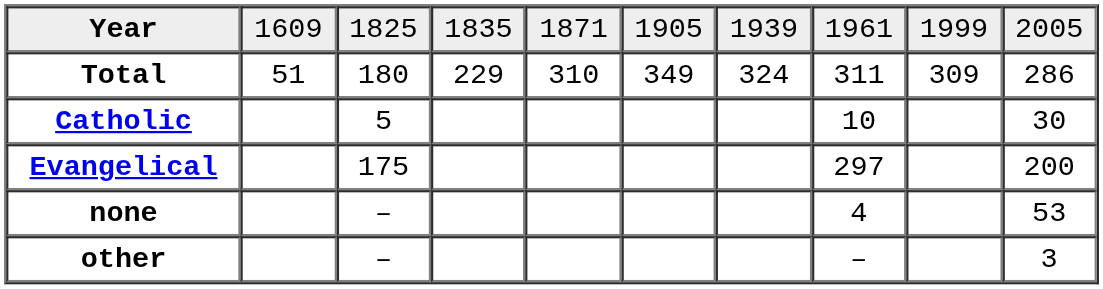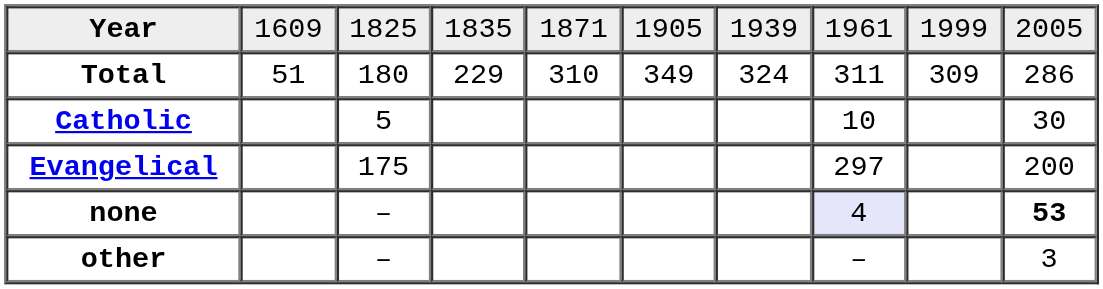none | column 8: no background -> lavender background
none | column 10: normal -> bold
